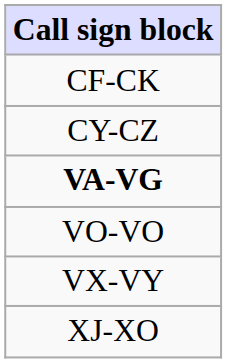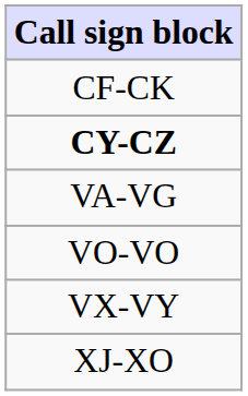row 3 | column 1: normal -> bold
row 4 | column 1: bold -> normal
